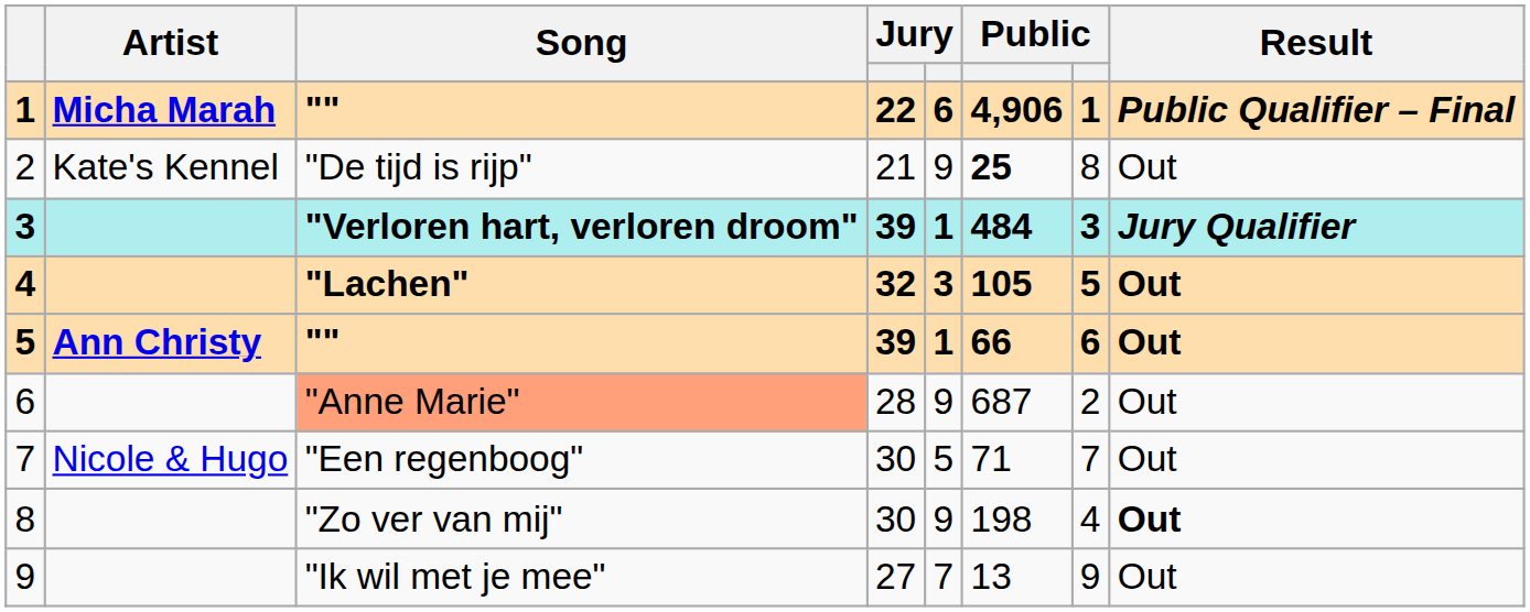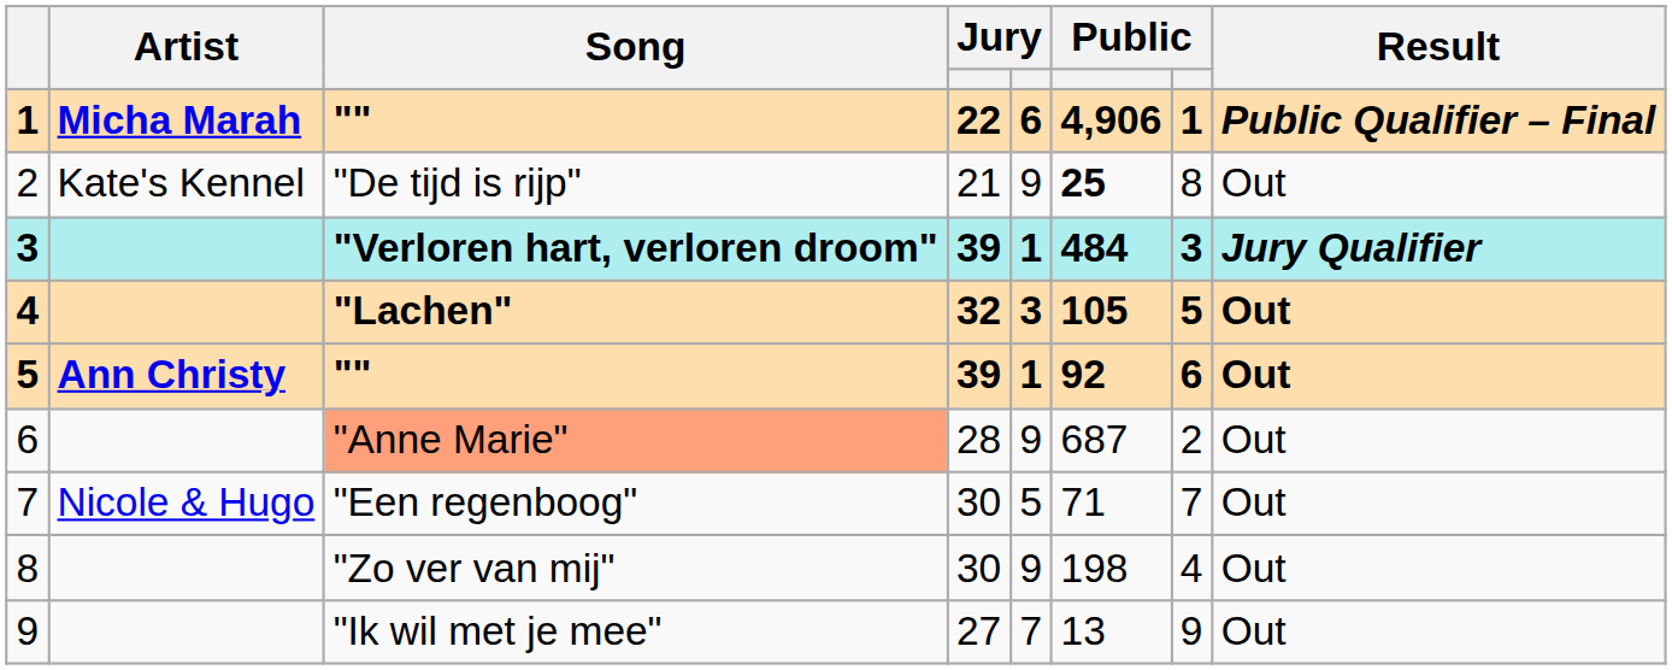row 7 | column 6: 66 -> 92
row 10 | Result: bold -> normal
